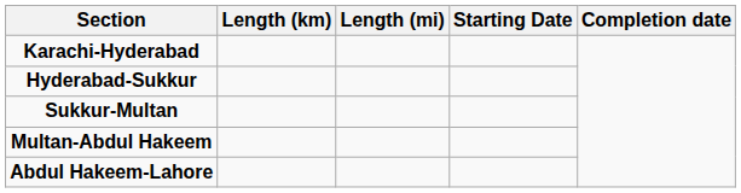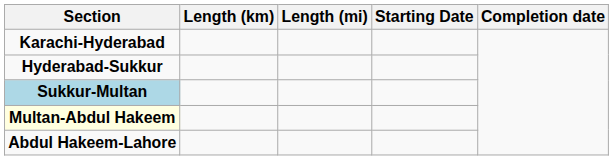Sukkur-Multan | Section: no background -> lightblue background
Multan-Abdul Hakeem | Section: no background -> lightyellow background
